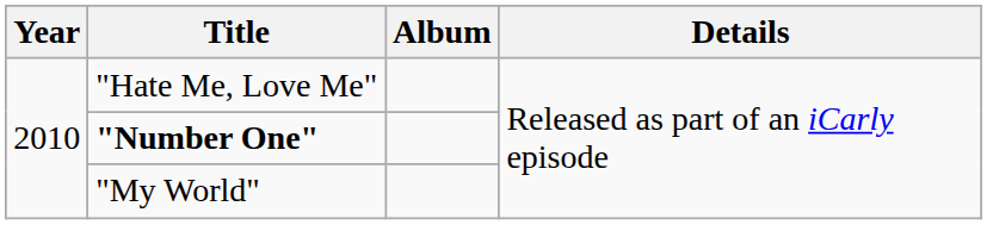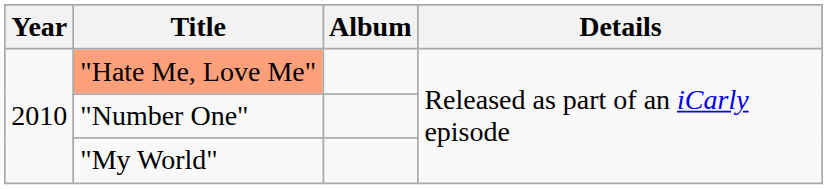"Hate Me, Love Me" | Title: no background -> lightsalmon background
"Number One" | Title: bold -> normal
